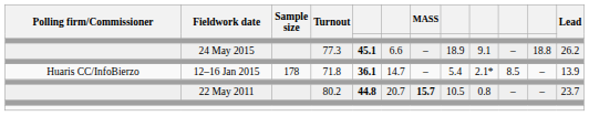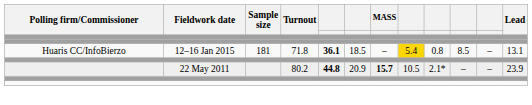- row: 24 May 2015 | 77.3 | 45.1 | 6.6 | – | 18.9 | 9.1 | – | 18.8 | 26.2
12–16 Jan 2015 | Sample size: 178 -> 181
12–16 Jan 2015 | column 6: 14.7 -> 18.5
12–16 Jan 2015 | column 8: no background -> gold background
12–16 Jan 2015 | column 9: 2.1* -> 0.8
12–16 Jan 2015 | Lead: 13.9 -> 13.1
22 May 2011 | column 6: 20.7 -> 20.9
22 May 2011 | column 9: 0.8 -> 2.1*
22 May 2011 | Lead: 23.7 -> 23.9
